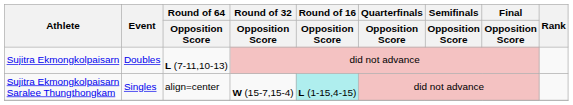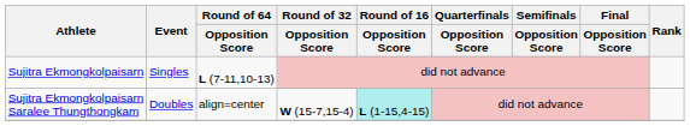Sujitra Ekmongkolpaisarn | Event: Doubles -> Singles
Sujitra Ekmongkolpaisarn Saralee Thungthongkam | Event: Singles -> Doubles
